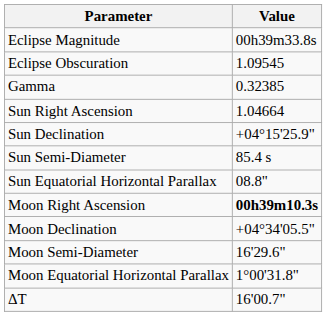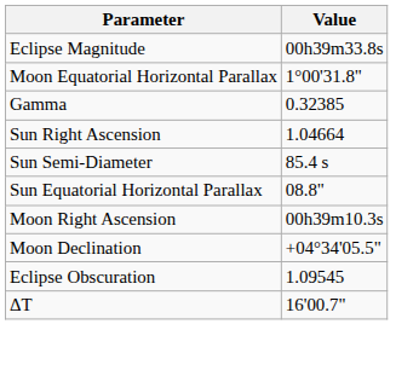rows swapped: Eclipse Obscuration <-> Moon Equatorial Horizontal Parallax
- row: Sun Declination | +04°15'25.9"
Moon Right Ascension | Value: bold -> normal
- row: Moon Semi-Diameter | 16'29.6"
